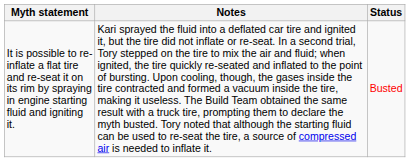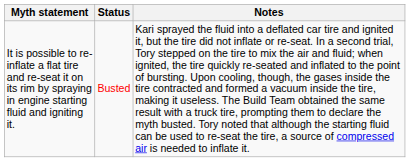columns swapped: Status <-> Notes
